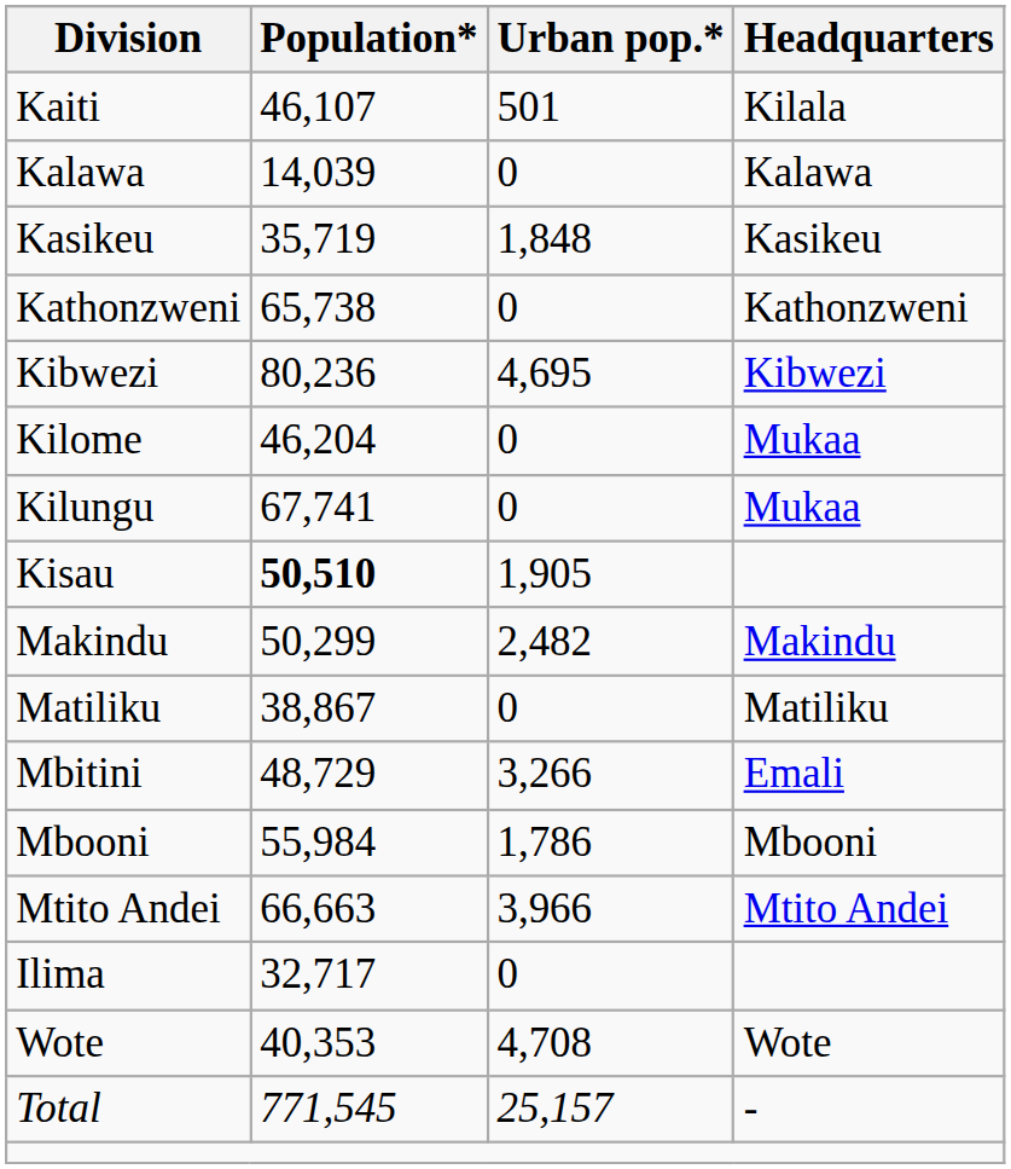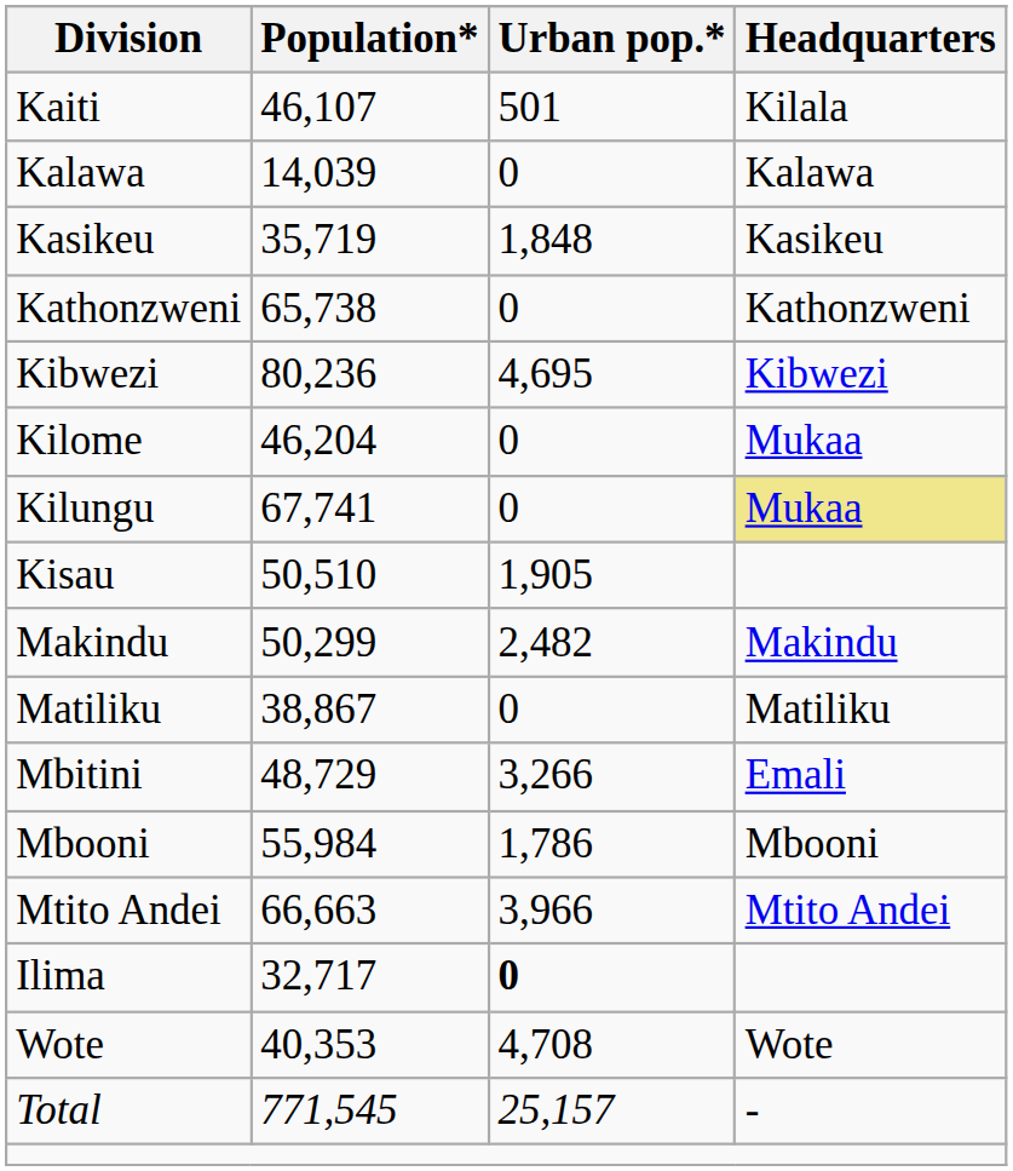Kilungu | Headquarters: no background -> khaki background
Kisau | Population*: bold -> normal
Ilima | Urban pop.*: normal -> bold
